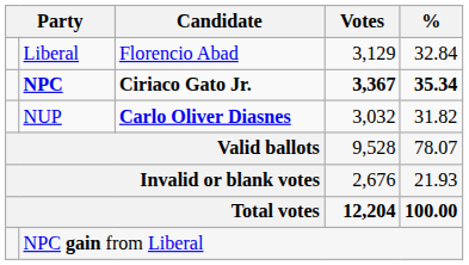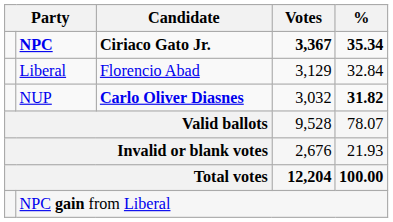rows swapped: NPC <-> Liberal
NUP | %: normal -> bold
